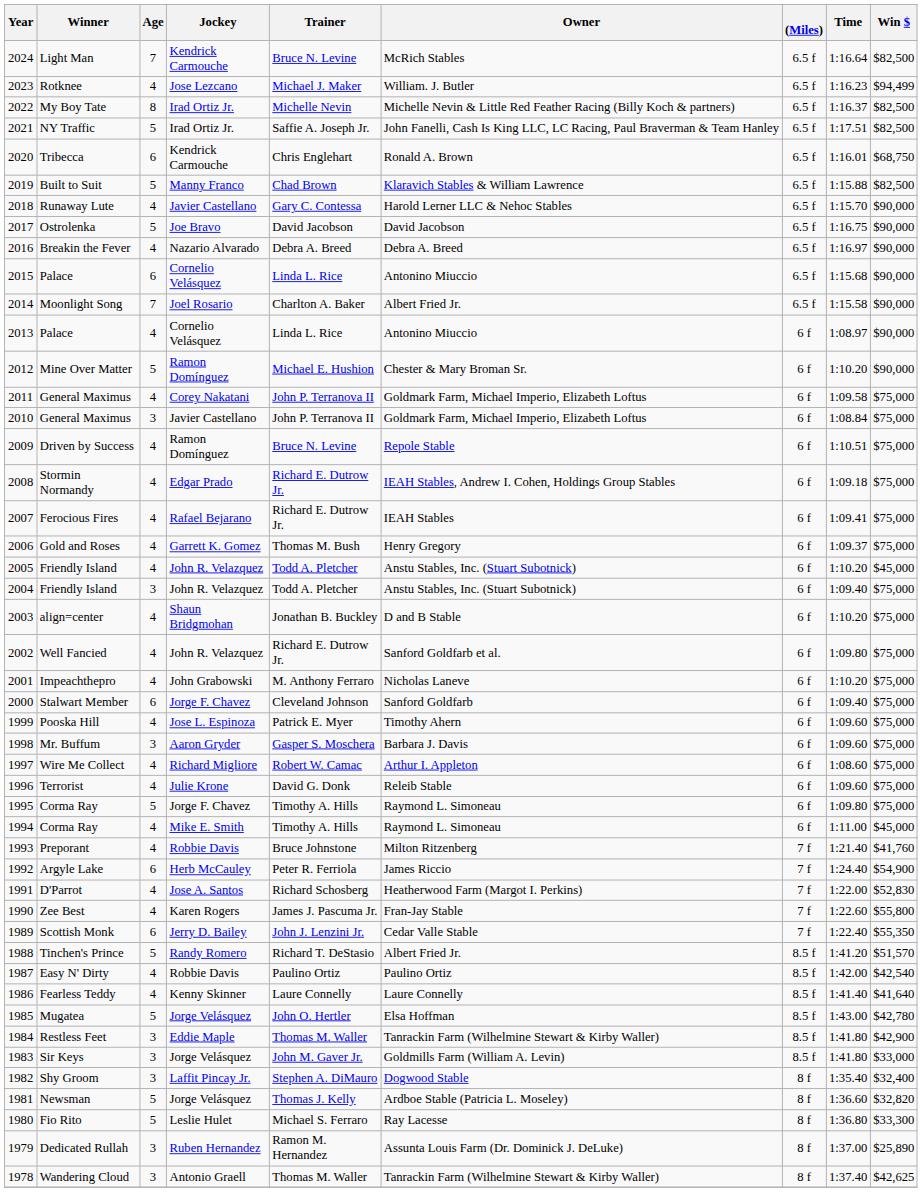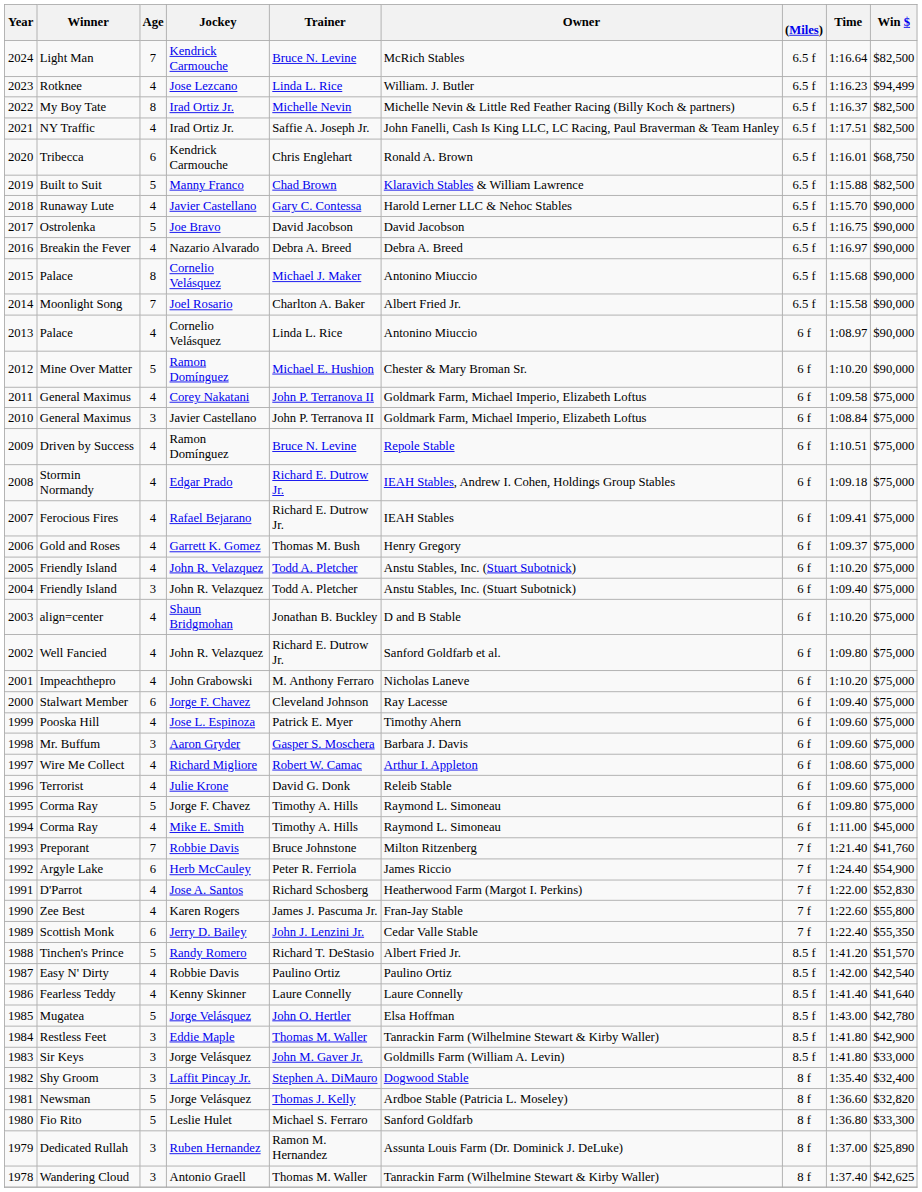Rotknee | Trainer: Michael J. Maker -> Linda L. Rice
NY Traffic | Age: 5 -> 4
2015 / Palace | Age: 6 -> 8
2015 / Palace | Trainer: Linda L. Rice -> Michael J. Maker
2005 / Friendly Island | Win $: $45,000 -> $75,000
Stalwart Member | Owner: Sanford Goldfarb -> Ray Lacesse
Preporant | Age: 4 -> 7
Fio Rito | Owner: Ray Lacesse -> Sanford Goldfarb
